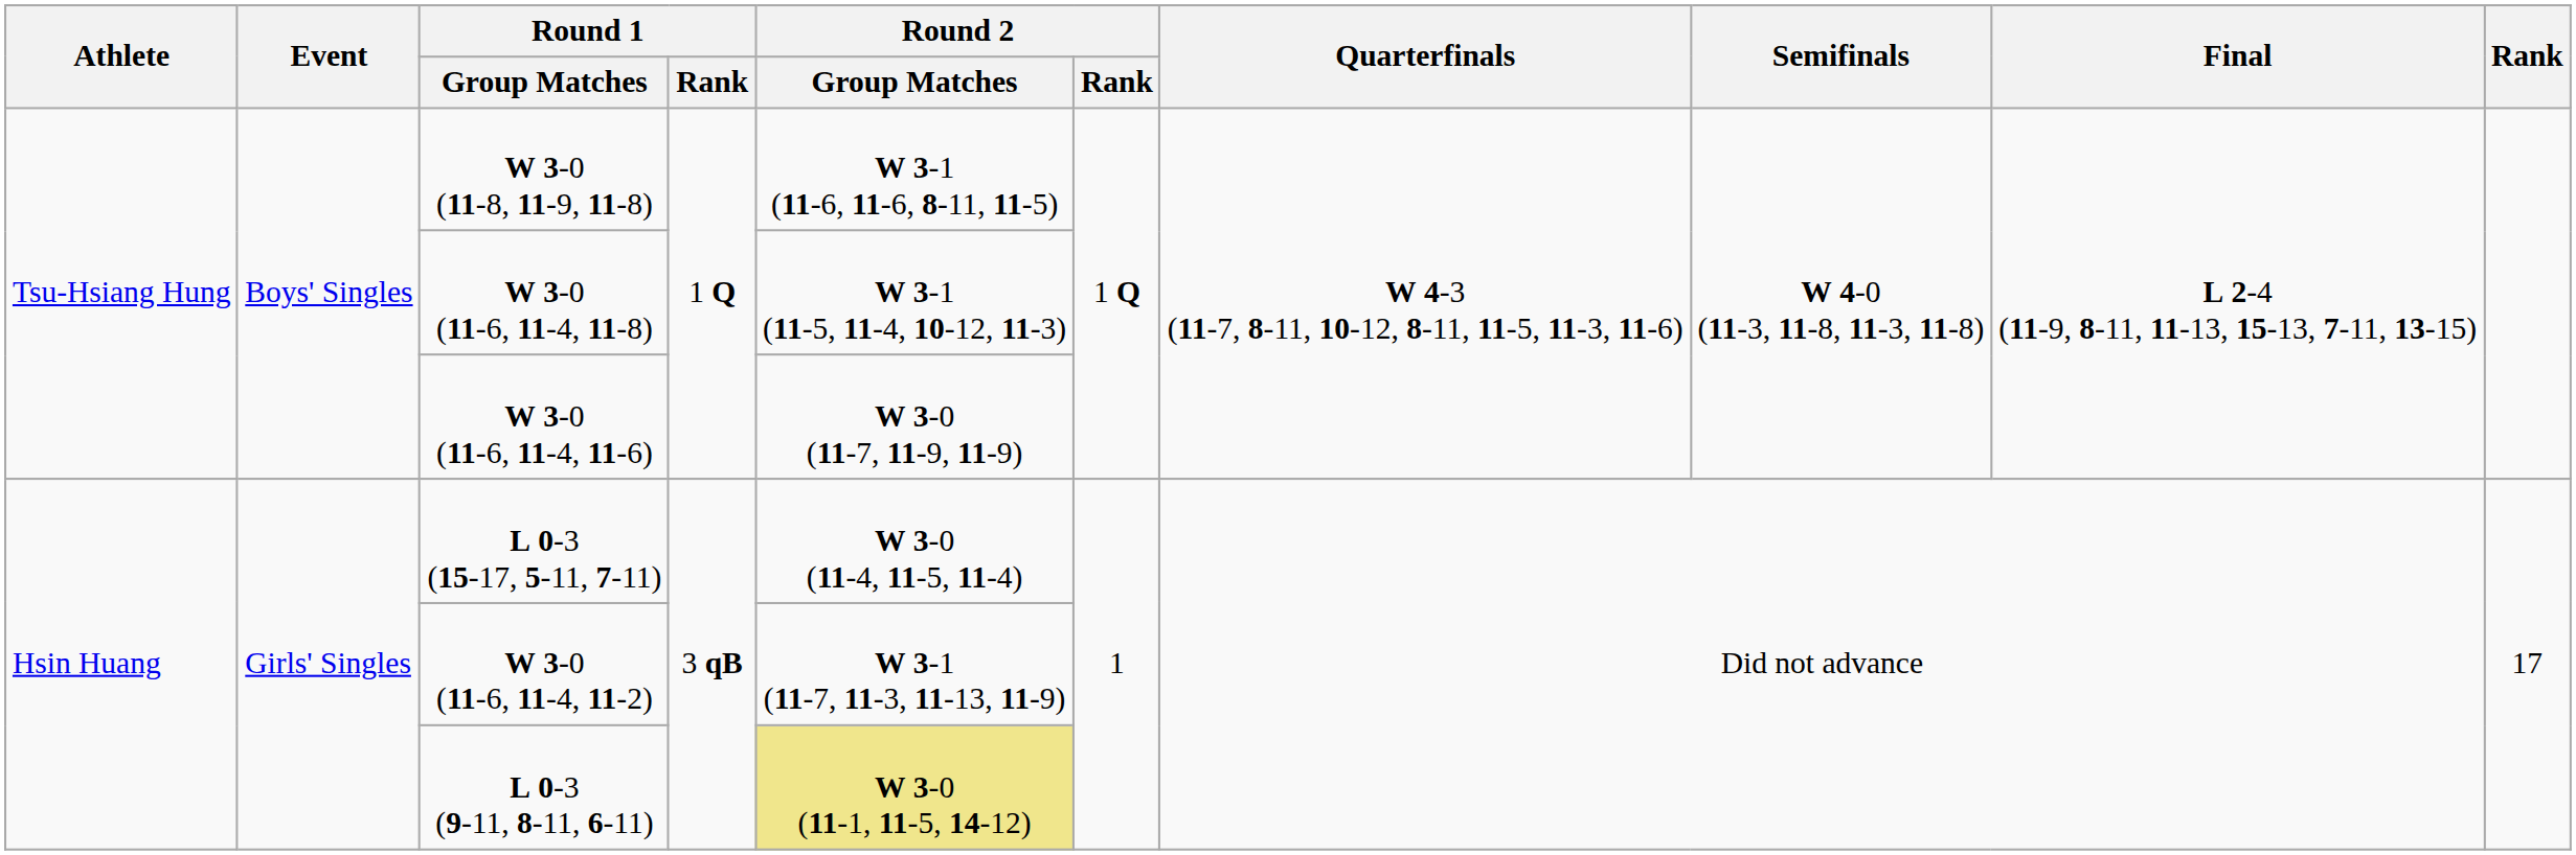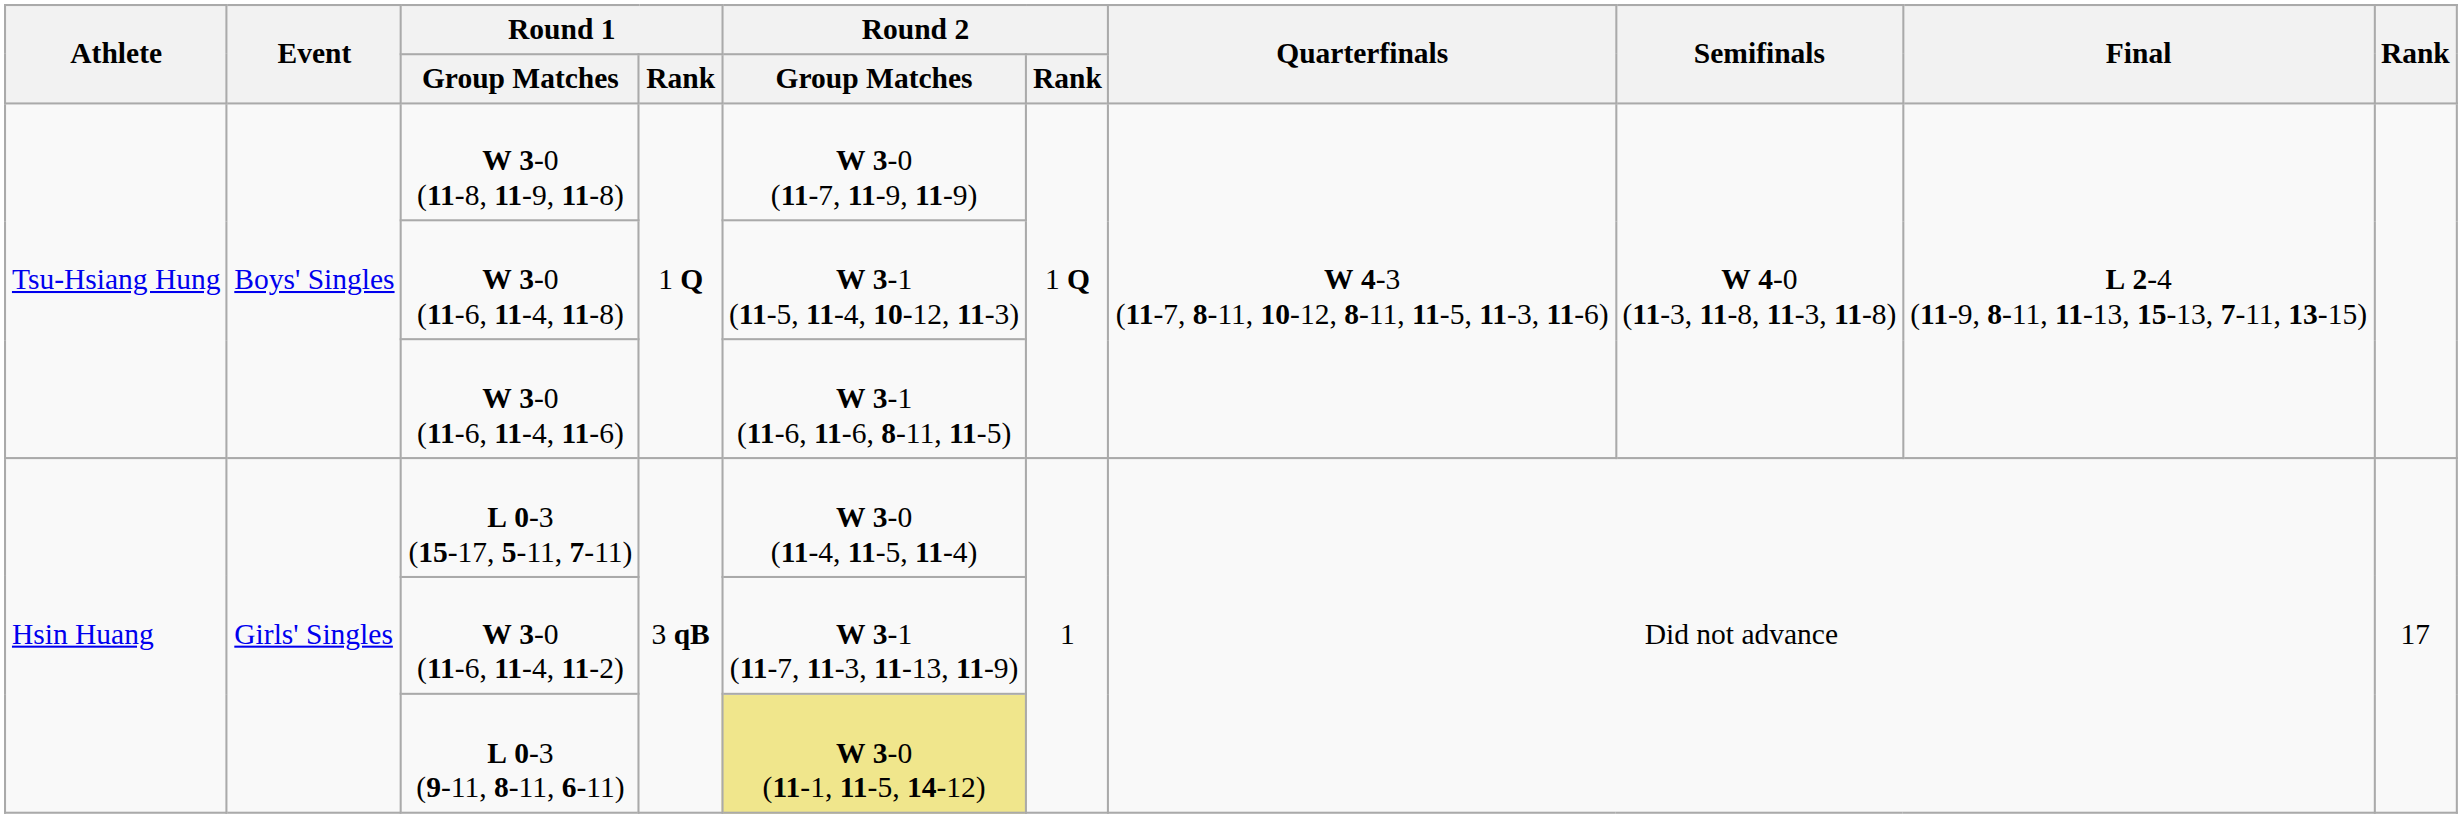W 3-0 (11-8, 11-9, 11-8) | Round 2 / Group Matches: W 3-1 (11-6, 11-6, 8-11, 11-5) -> W 3-0 (11-7, 11-9, 11-9)
W 3-0 (11-6, 11-4, 11-6) | Round 2 / Group Matches: W 3-0 (11-7, 11-9, 11-9) -> W 3-1 (11-6, 11-6, 8-11, 11-5)
